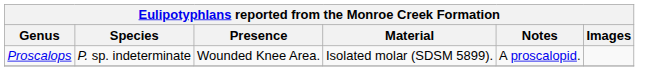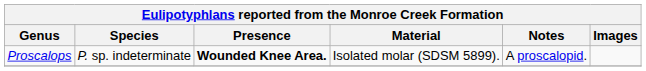Proscalops | Presence: normal -> bold
